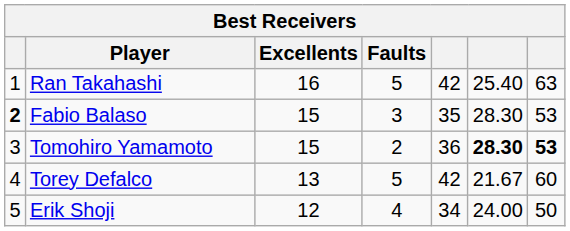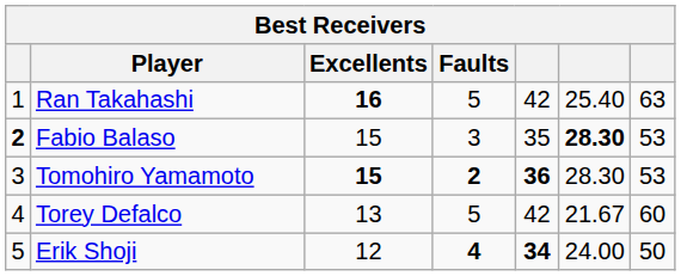Ran Takahashi | Excellents: normal -> bold
Fabio Balaso | column 6: normal -> bold
Tomohiro Yamamoto | Excellents: normal -> bold
Tomohiro Yamamoto | Faults: normal -> bold
Tomohiro Yamamoto | column 5: normal -> bold
Tomohiro Yamamoto | column 6: bold -> normal
Tomohiro Yamamoto | column 7: bold -> normal
Erik Shoji | Faults: normal -> bold
Erik Shoji | column 5: normal -> bold
